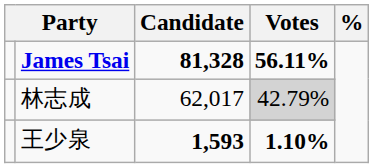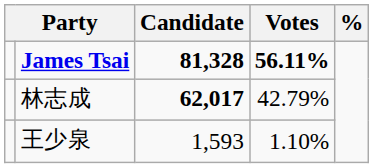林志成 | Candidate: normal -> bold
林志成 | Votes: lightgrey background -> no background
王少泉 | Candidate: bold -> normal
王少泉 | Votes: bold -> normal
